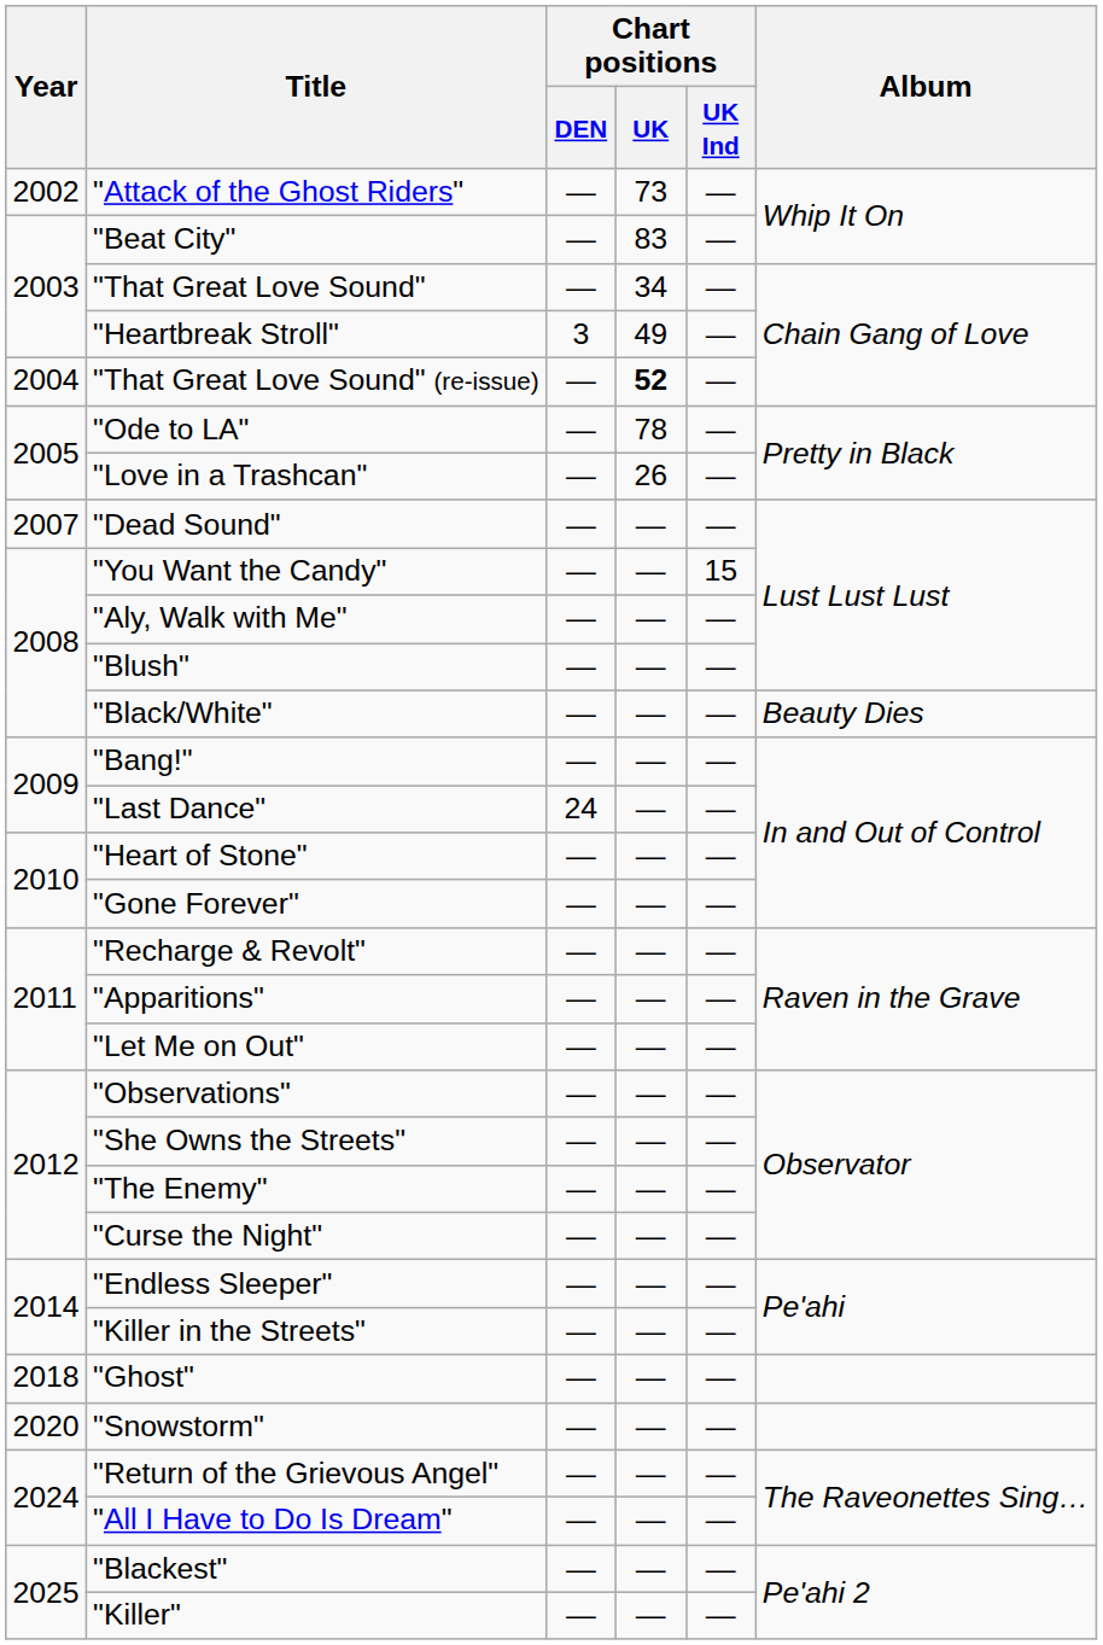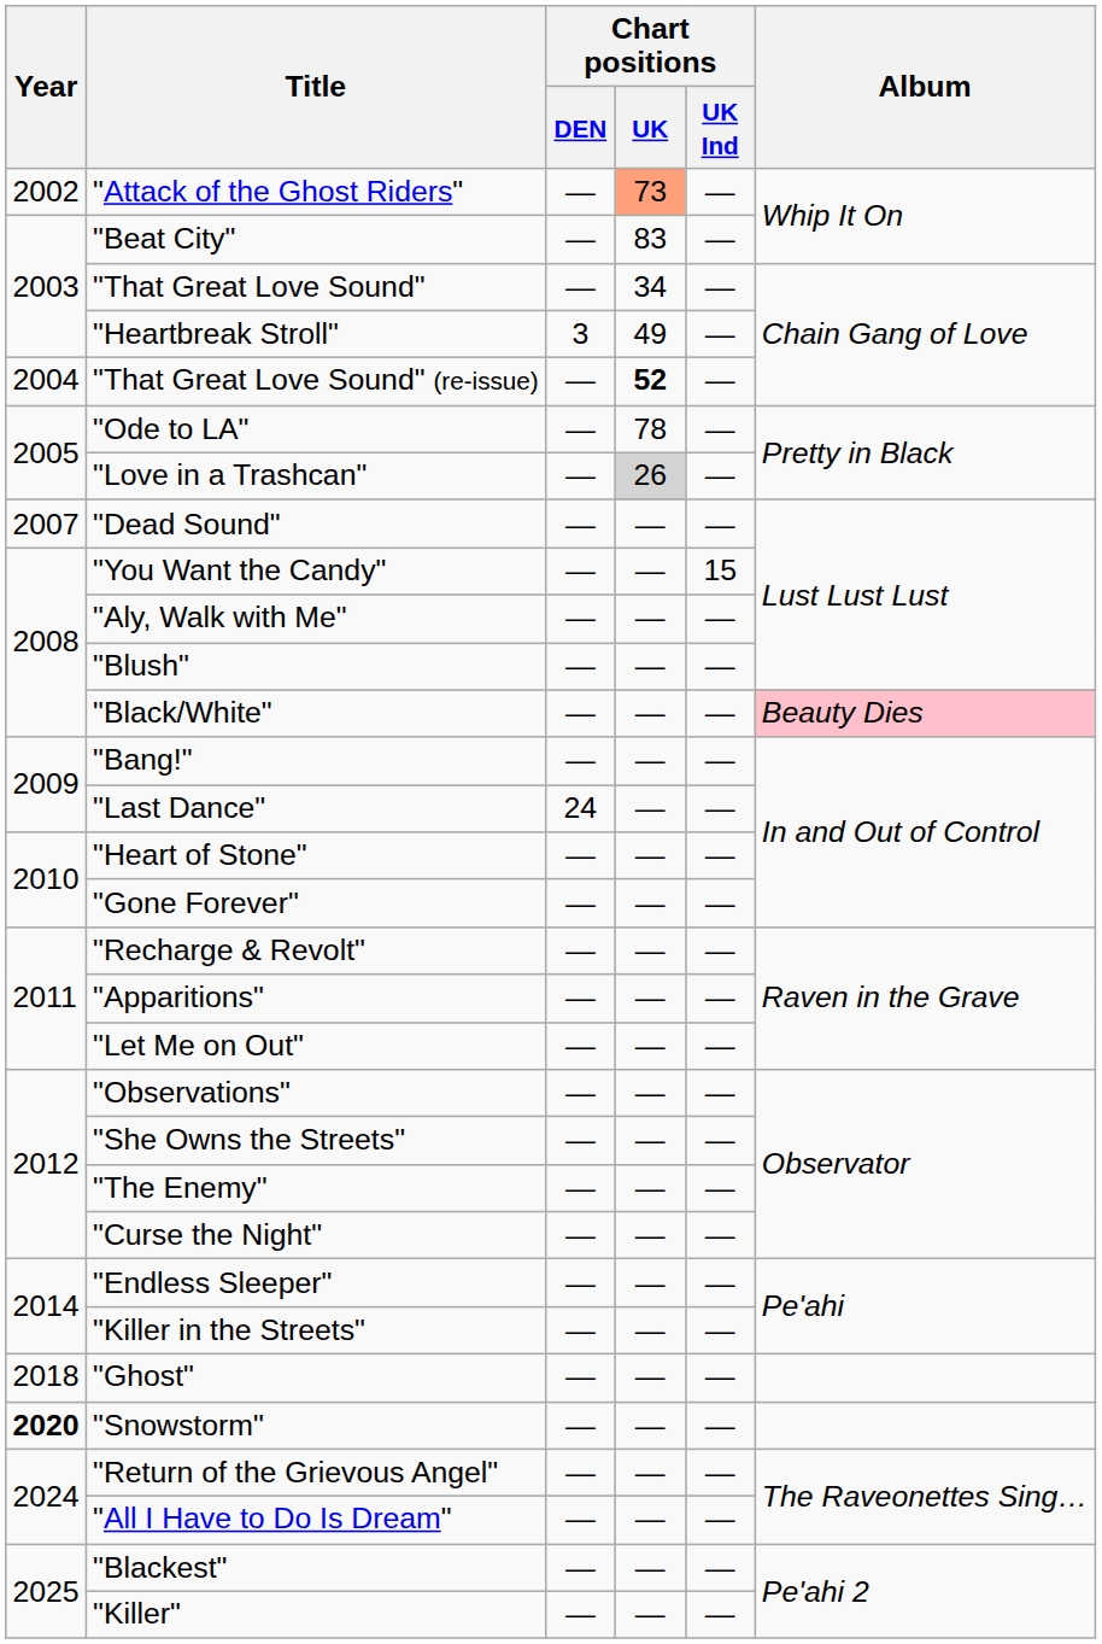"Attack of the Ghost Riders" | Chart positions / UK: no background -> lightsalmon background
"Love in a Trashcan" | Chart positions / UK: no background -> lightgrey background
"Black/White" | Album: no background -> pink background
"Snowstorm" | Year: normal -> bold
